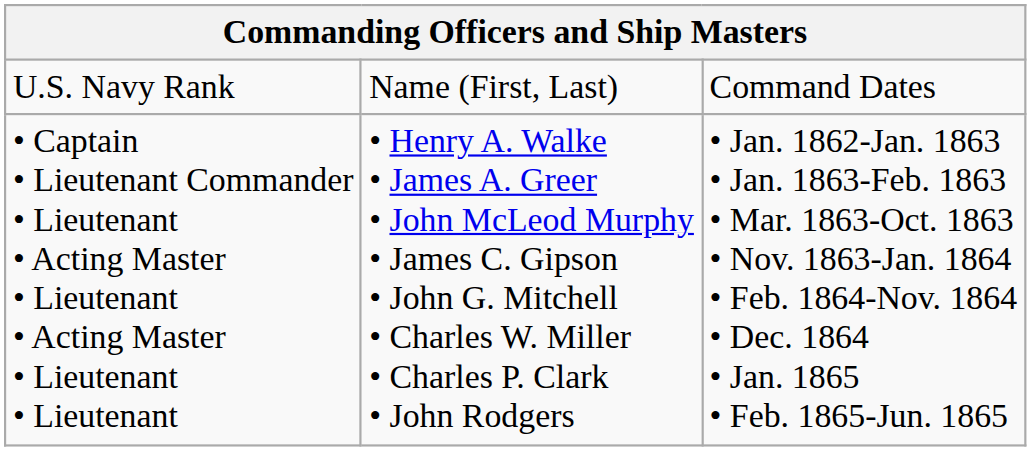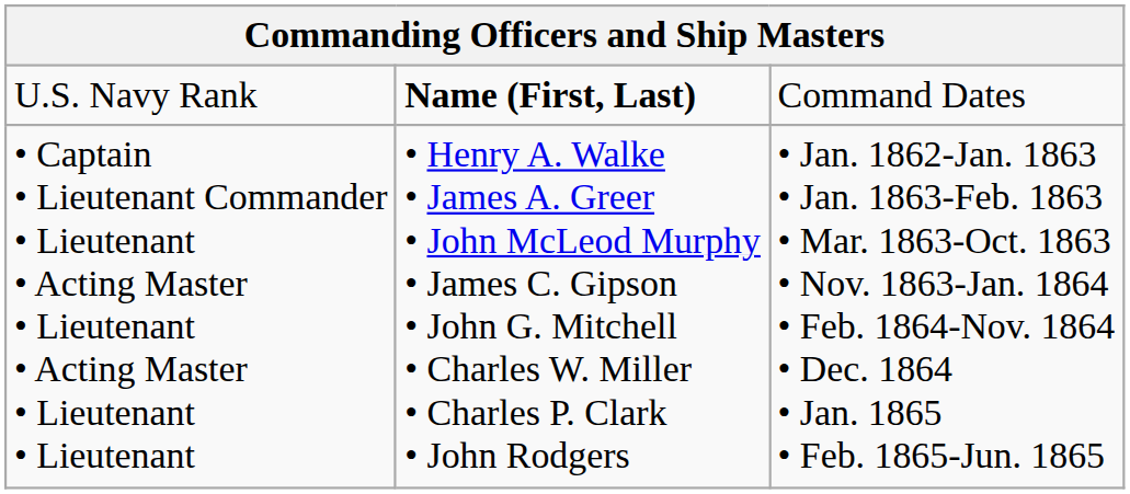U.S. Navy Rank | column 2: normal -> bold
